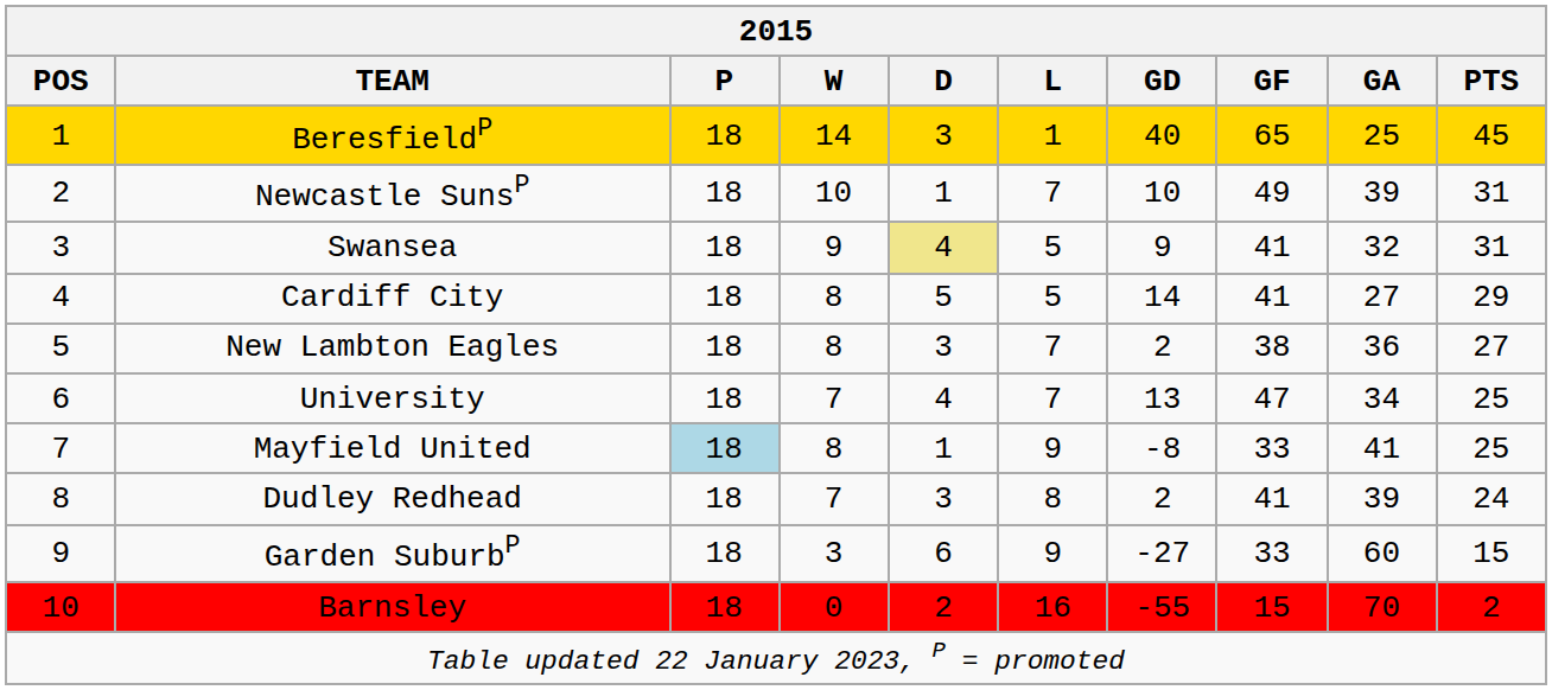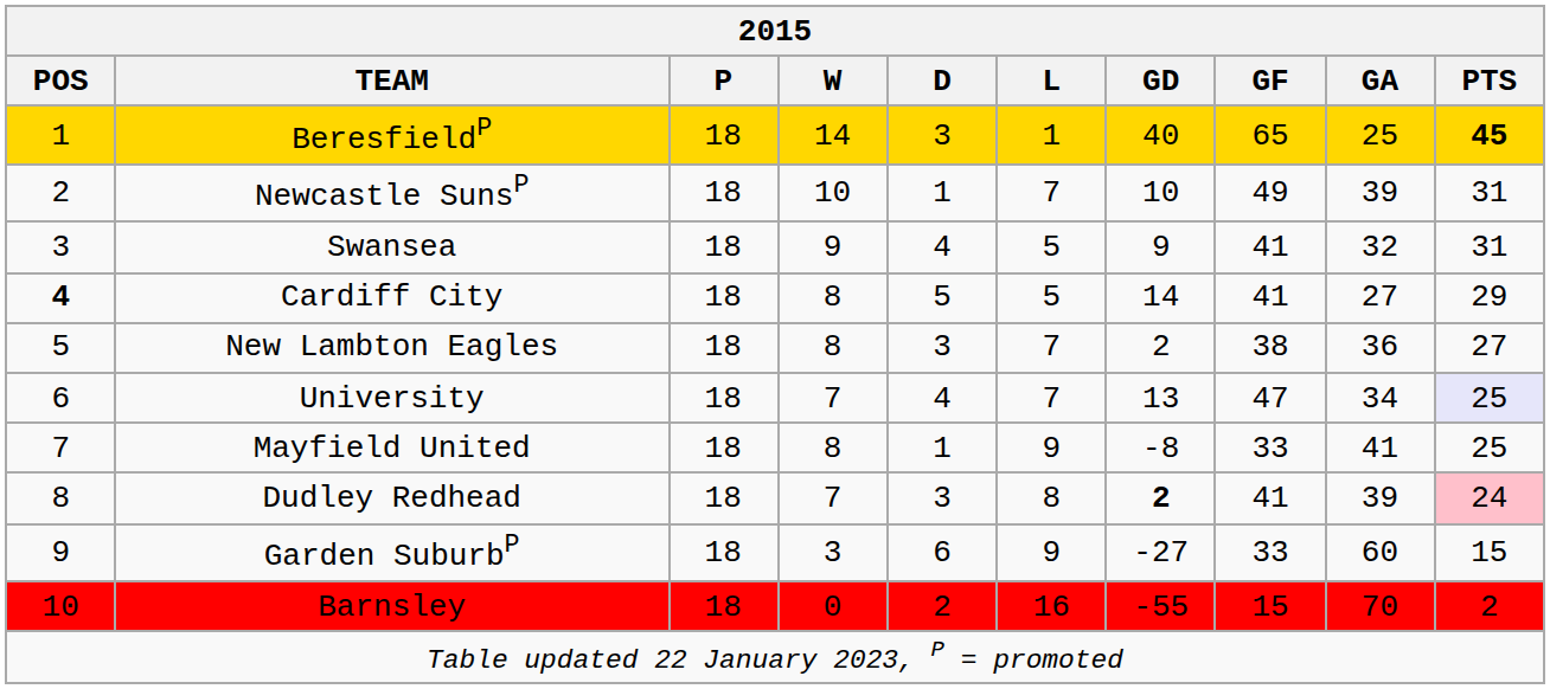BeresfieldP | PTS: normal -> bold
Swansea | D: khaki background -> no background
Cardiff City | POS: normal -> bold
University | PTS: no background -> lavender background
Mayfield United | P: lightblue background -> no background
Dudley Redhead | GD: normal -> bold
Dudley Redhead | PTS: no background -> pink background
